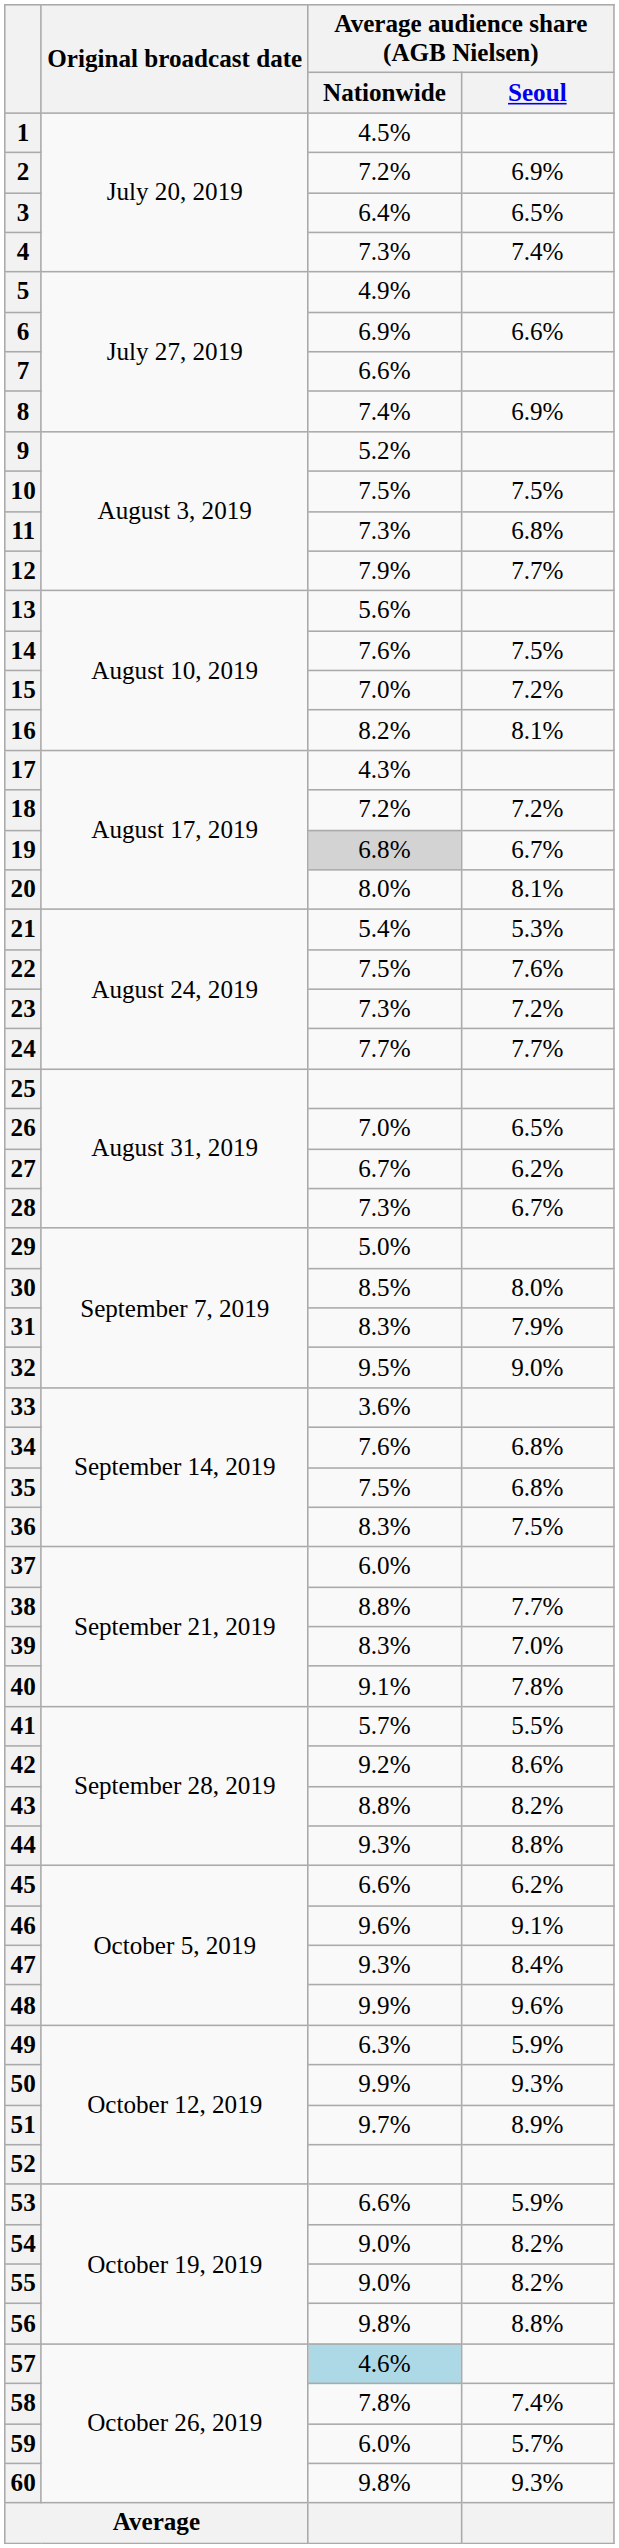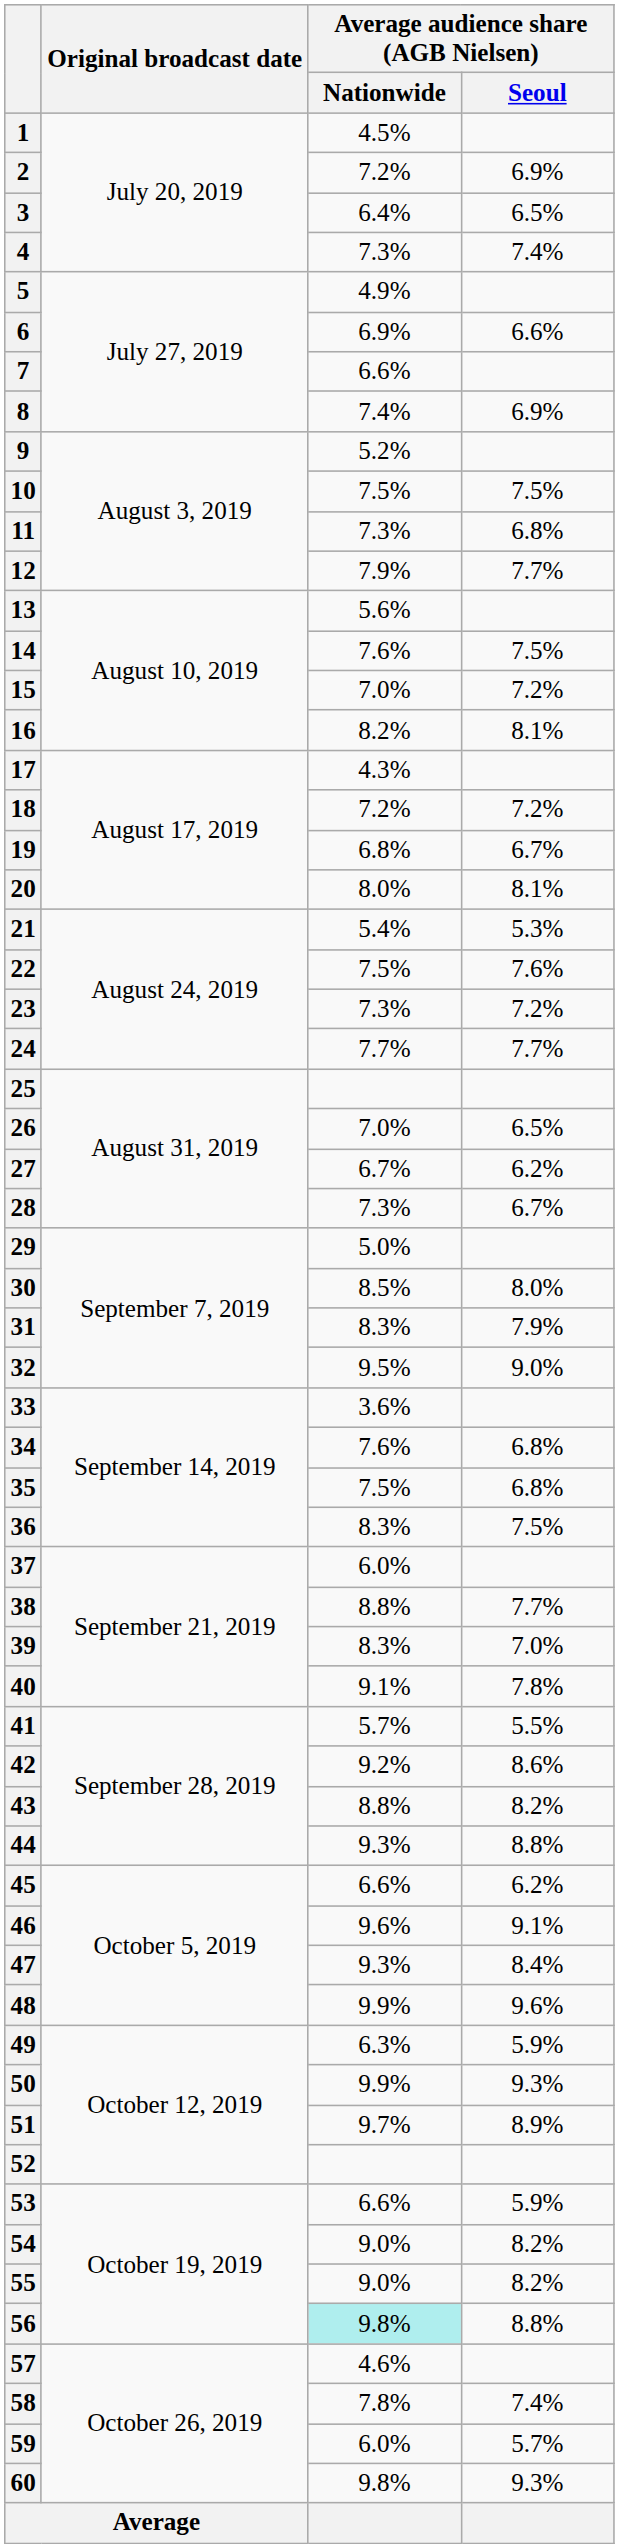19 | Average audience share (AGB Nielsen) / Nationwide: lightgrey background -> no background
56 | Average audience share (AGB Nielsen) / Nationwide: no background -> paleturquoise background
57 | Average audience share (AGB Nielsen) / Nationwide: lightblue background -> no background
